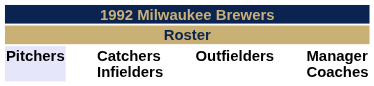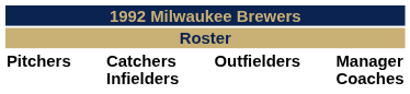Pitchers | column 1: lavender background -> no background
